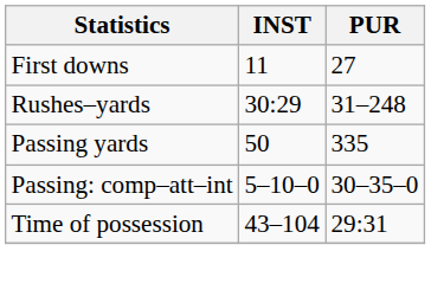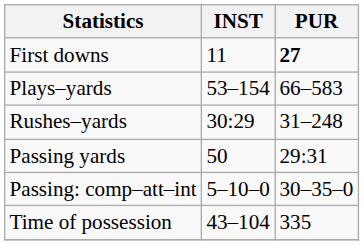First downs | PUR: normal -> bold
+ row: Plays–yards | 53–154 | 66–583
Passing yards | PUR: 335 -> 29:31
Time of possession | PUR: 29:31 -> 335
